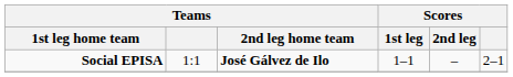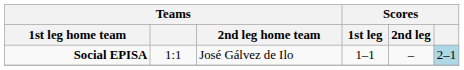Social EPISA | Teams / 2nd leg home team: bold -> normal
Social EPISA | Scores: no background -> lightblue background
